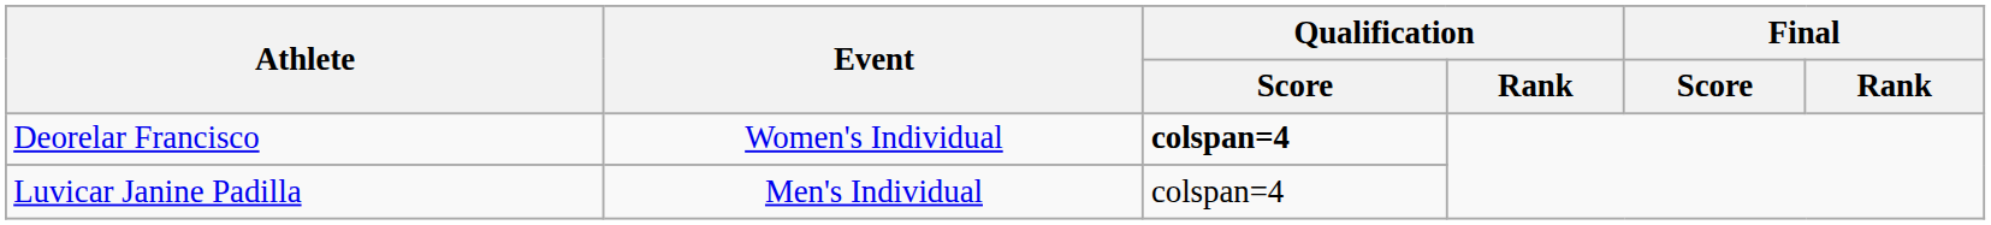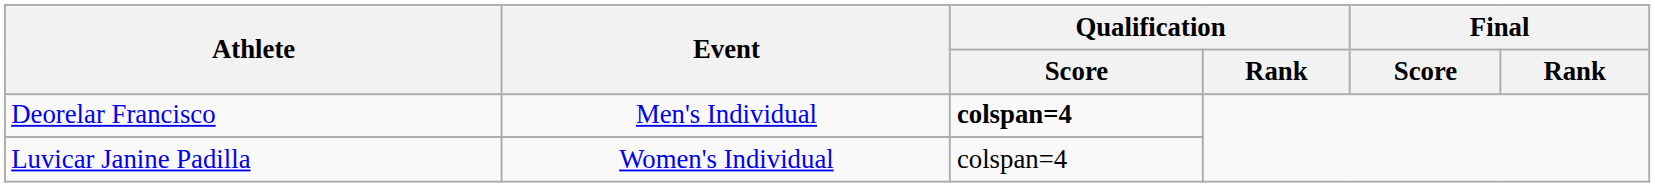Deorelar Francisco | Event: Women's Individual -> Men's Individual
Luvicar Janine Padilla | Event: Men's Individual -> Women's Individual
